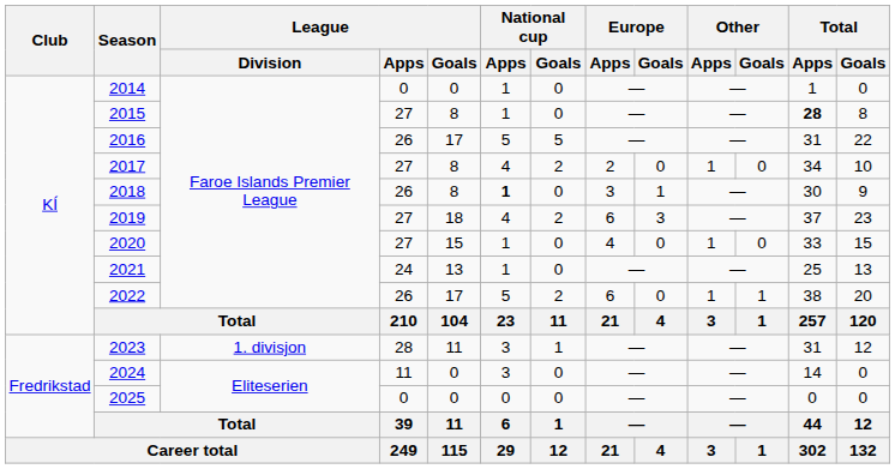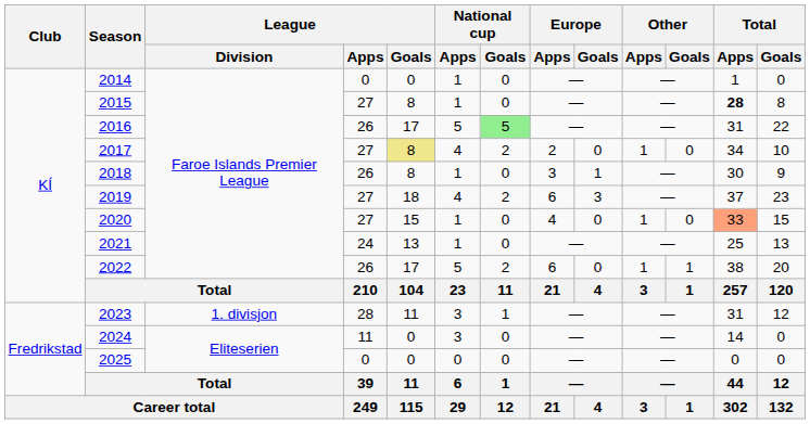2016 | National cup / Goals: no background -> lightgreen background
2017 | League / Goals: no background -> khaki background
2018 | National cup / Apps: bold -> normal
2020 | Total / Apps: no background -> lightsalmon background
